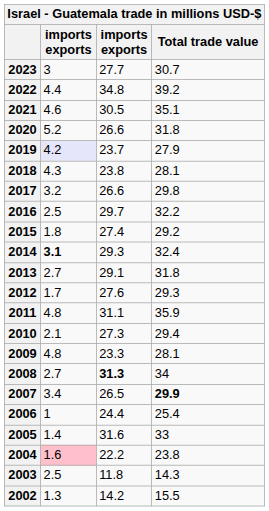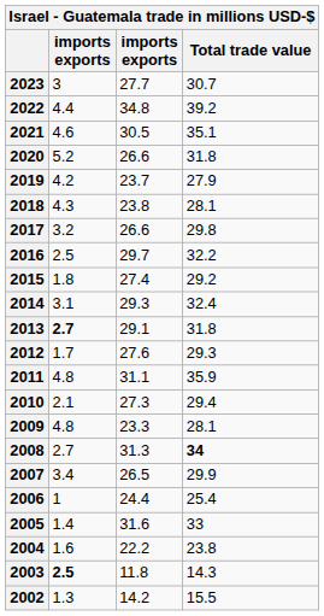2019 | column 2: lavender background -> no background
2014 | column 2: bold -> normal
2013 | column 2: normal -> bold
2008 | column 3: bold -> normal
2008 | Total trade value: normal -> bold
2007 | Total trade value: bold -> normal
2004 | column 2: pink background -> no background
2003 | column 2: normal -> bold
